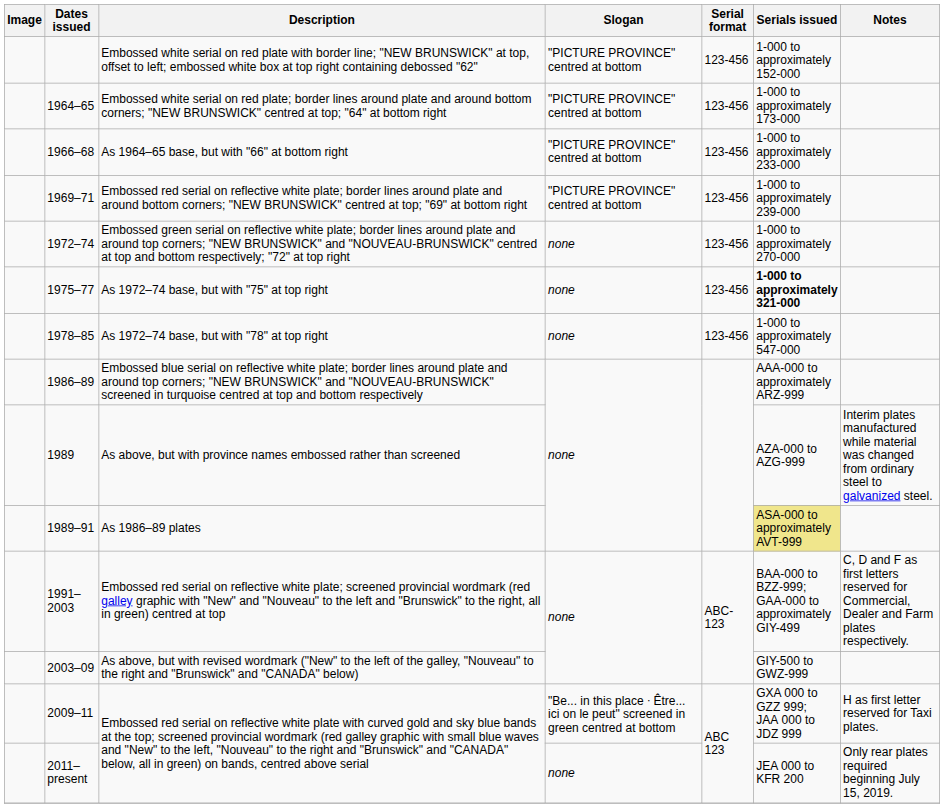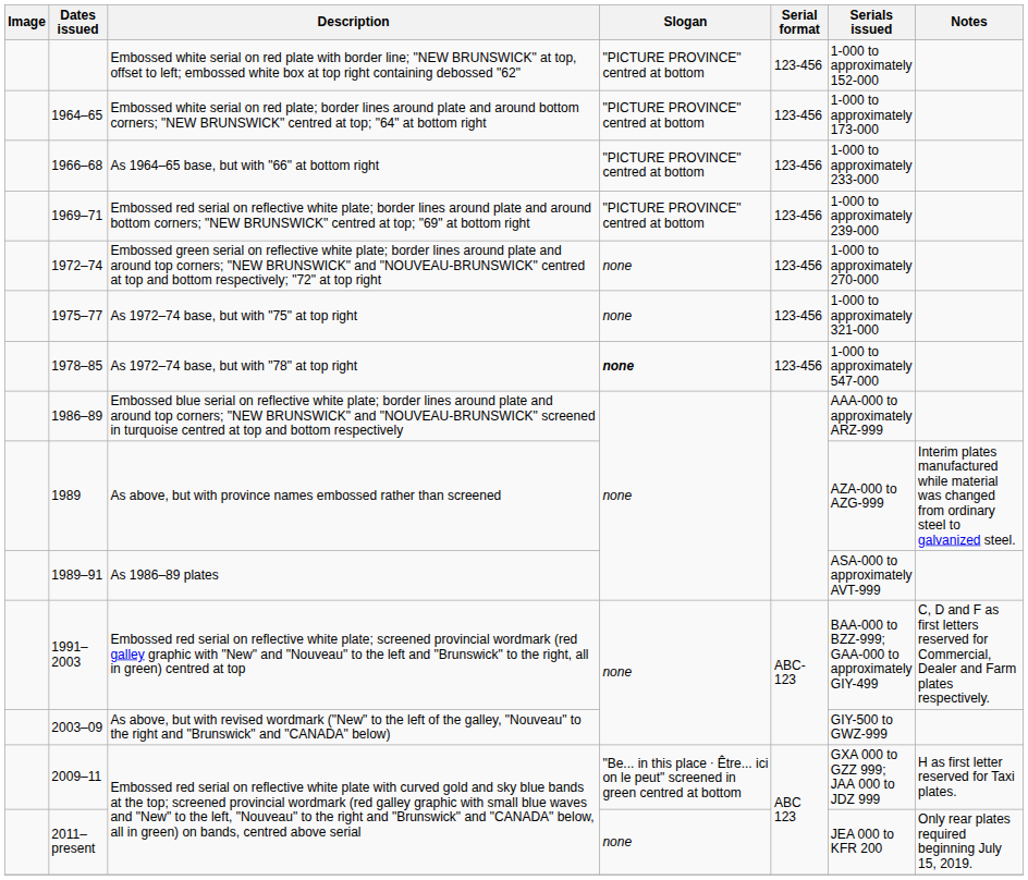As 1972–74 base, but with "75" at top right | Serials issued: bold -> normal
As 1972–74 base, but with "78" at top right | Slogan: normal -> bold
As 1986–89 plates | Serials issued: khaki background -> no background
